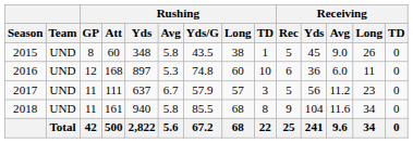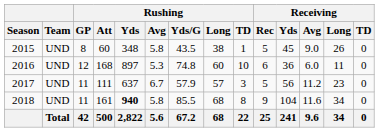2018 | Rushing / Yds: normal -> bold
